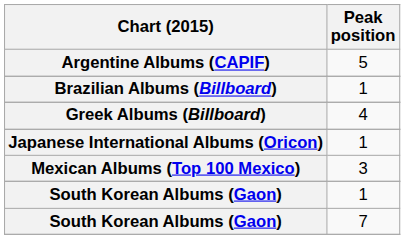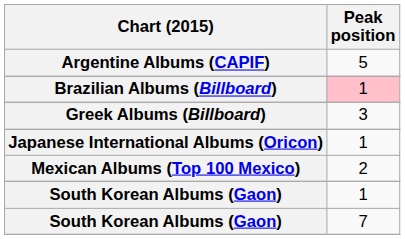row 3 | Peak position: no background -> pink background
row 4 | Peak position: 4 -> 3
row 6 | Peak position: 3 -> 2
